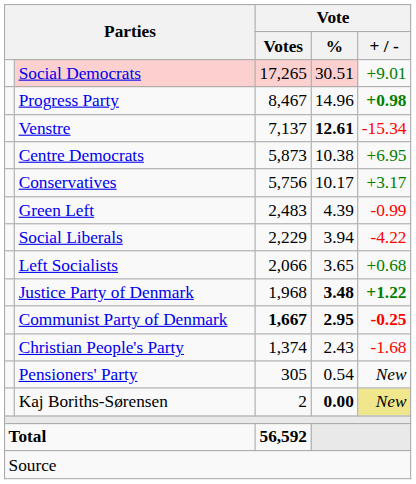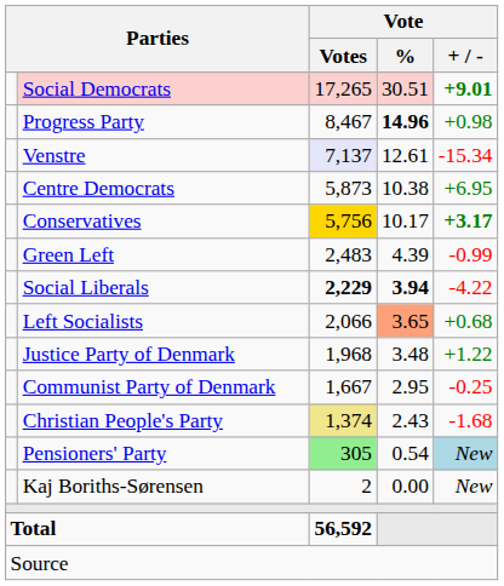Social Democrats | Vote / + / -: normal -> bold
Progress Party | Vote / %: normal -> bold
Progress Party | Vote / + / -: bold -> normal
Venstre | Vote / Votes: no background -> lavender background
Venstre | Vote / %: bold -> normal
Conservatives | Vote / Votes: no background -> gold background
Conservatives | Vote / + / -: normal -> bold
Social Liberals | Vote / Votes: normal -> bold
Social Liberals | Vote / %: normal -> bold
Left Socialists | Vote / %: no background -> lightsalmon background
Justice Party of Denmark | Vote / %: bold -> normal
Justice Party of Denmark | Vote / + / -: bold -> normal
Communist Party of Denmark | Vote / Votes: bold -> normal
Communist Party of Denmark | Vote / %: bold -> normal
Communist Party of Denmark | Vote / + / -: bold -> normal
Christian People's Party | Vote / Votes: no background -> khaki background
Pensioners' Party | Vote / Votes: no background -> lightgreen background
Pensioners' Party | Vote / + / -: no background -> lightblue background
Kaj Boriths-Sørensen | Vote / %: bold -> normal
Kaj Boriths-Sørensen | Vote / + / -: khaki background -> no background
